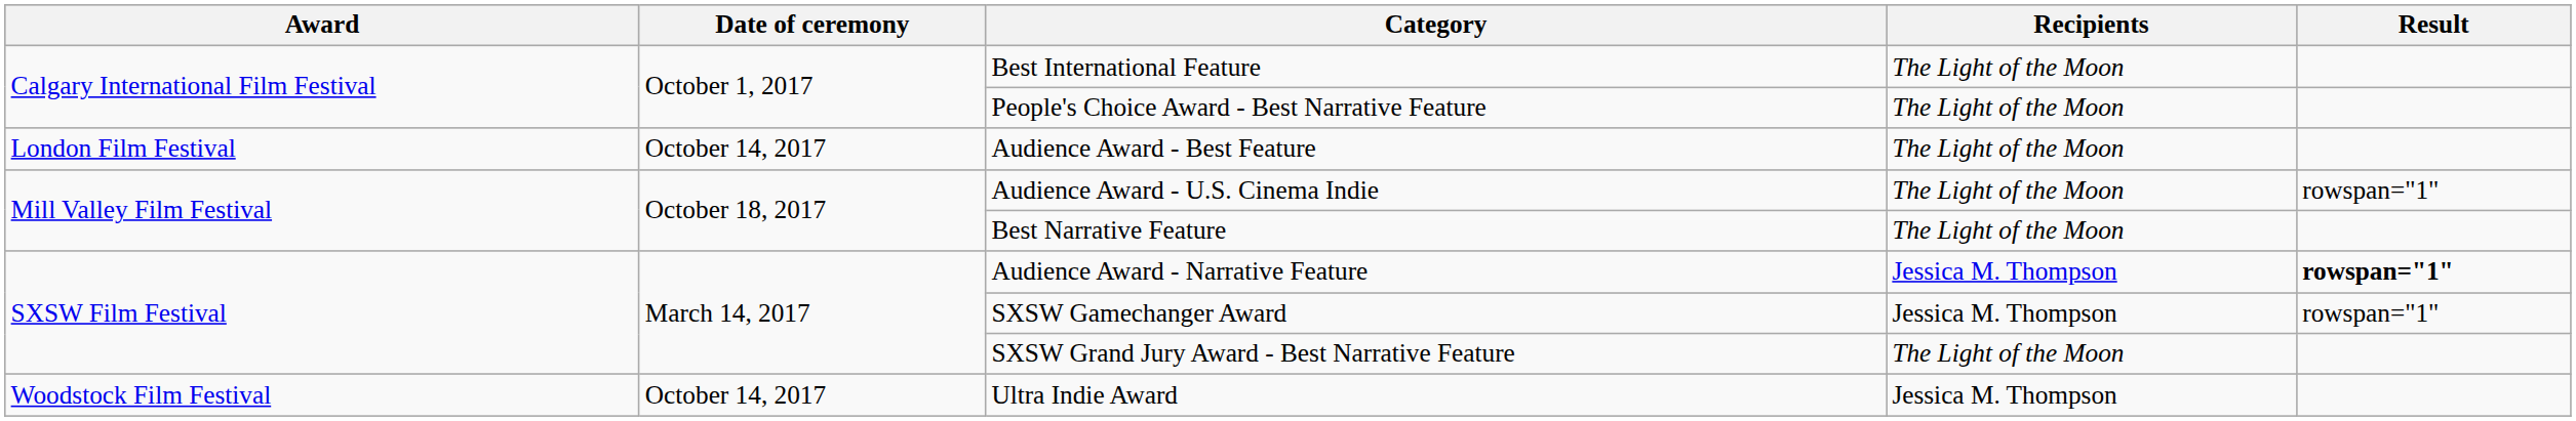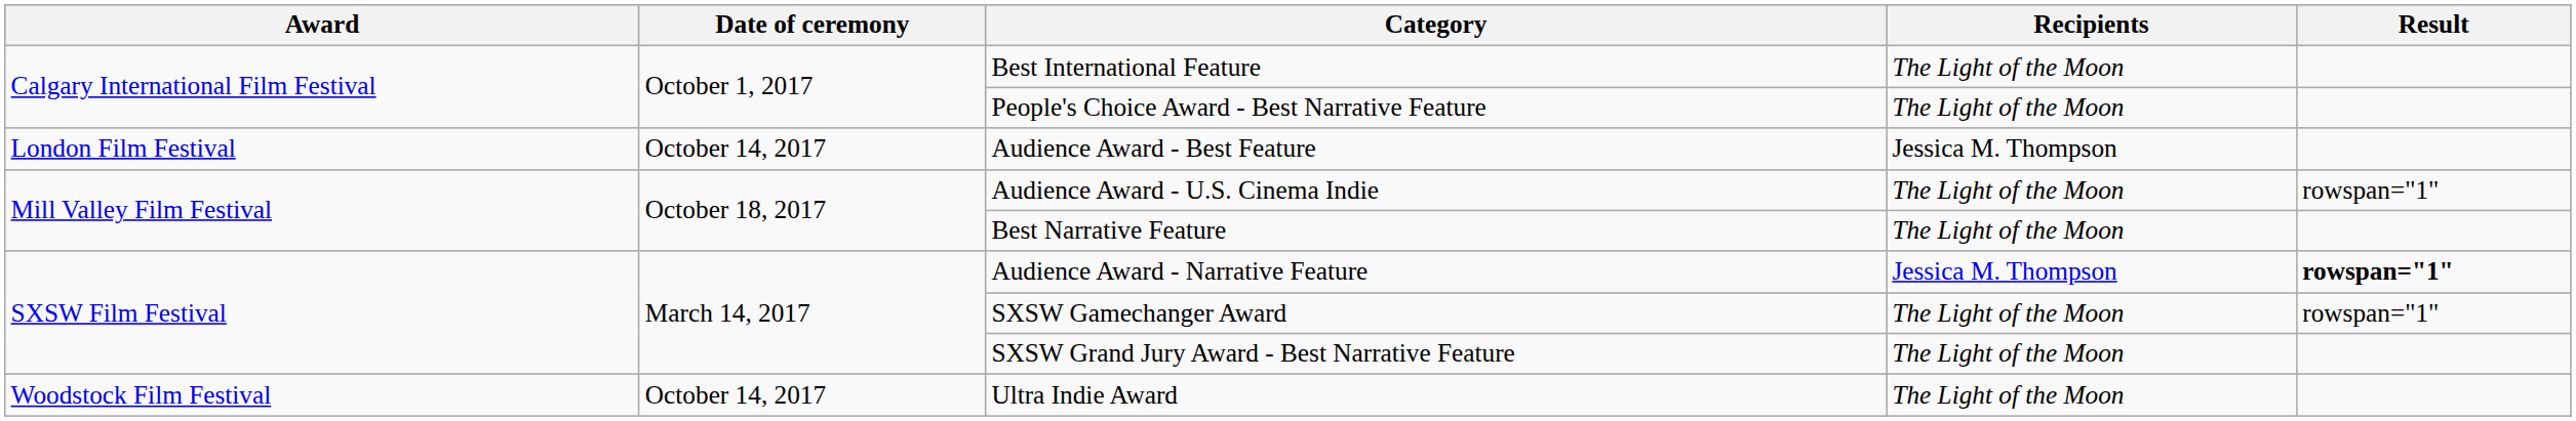Audience Award - Best Feature | Recipients: The Light of the Moon -> Jessica M. Thompson
SXSW Gamechanger Award | Recipients: Jessica M. Thompson -> The Light of the Moon
Ultra Indie Award | Recipients: Jessica M. Thompson -> The Light of the Moon
